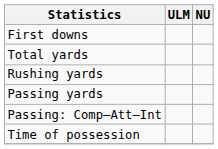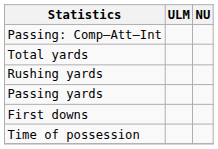rows swapped: First downs <-> Passing: Comp–Att–Int
